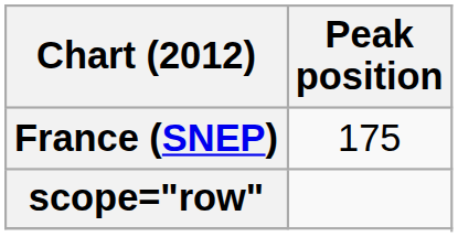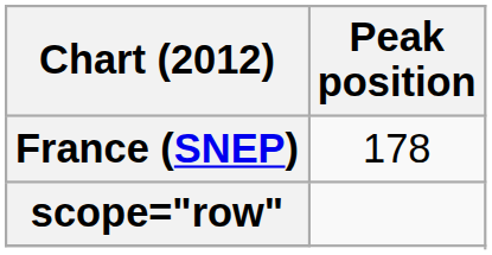France (SNEP) | Peak position: 175 -> 178
